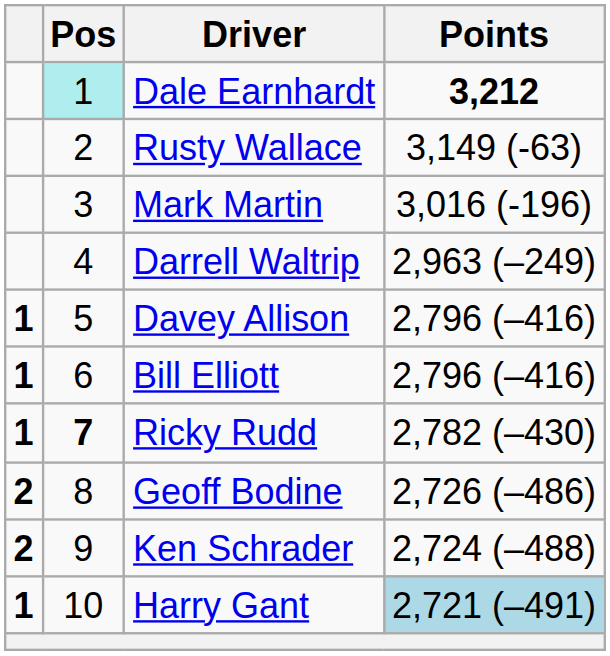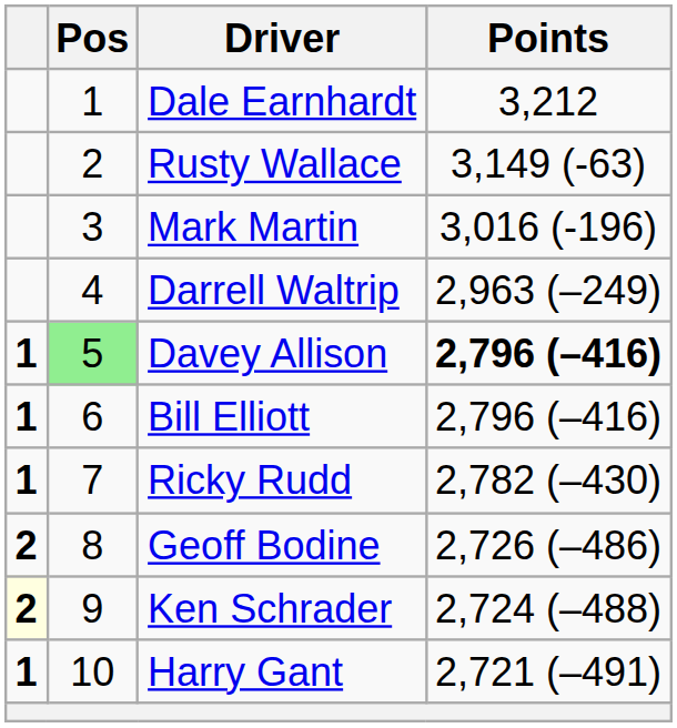Dale Earnhardt | Pos: paleturquoise background -> no background
Dale Earnhardt | Points: bold -> normal
Davey Allison | Pos: no background -> lightgreen background
Davey Allison | Points: normal -> bold
Ricky Rudd | Pos: bold -> normal
Ken Schrader | column 1: no background -> lightyellow background
Harry Gant | Points: lightblue background -> no background
